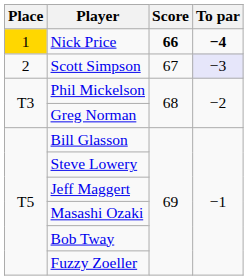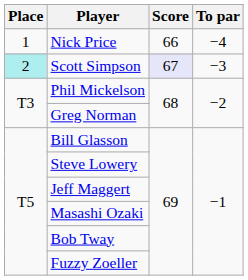Nick Price | Place: gold background -> no background
Nick Price | Score: bold -> normal
Nick Price | To par: bold -> normal
Scott Simpson | Place: no background -> paleturquoise background
Scott Simpson | Score: no background -> lavender background
Scott Simpson | To par: lavender background -> no background
